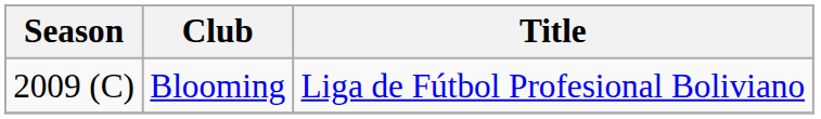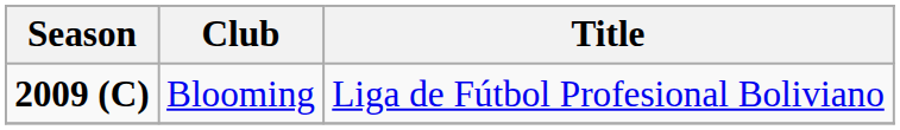Blooming | Season: normal -> bold
